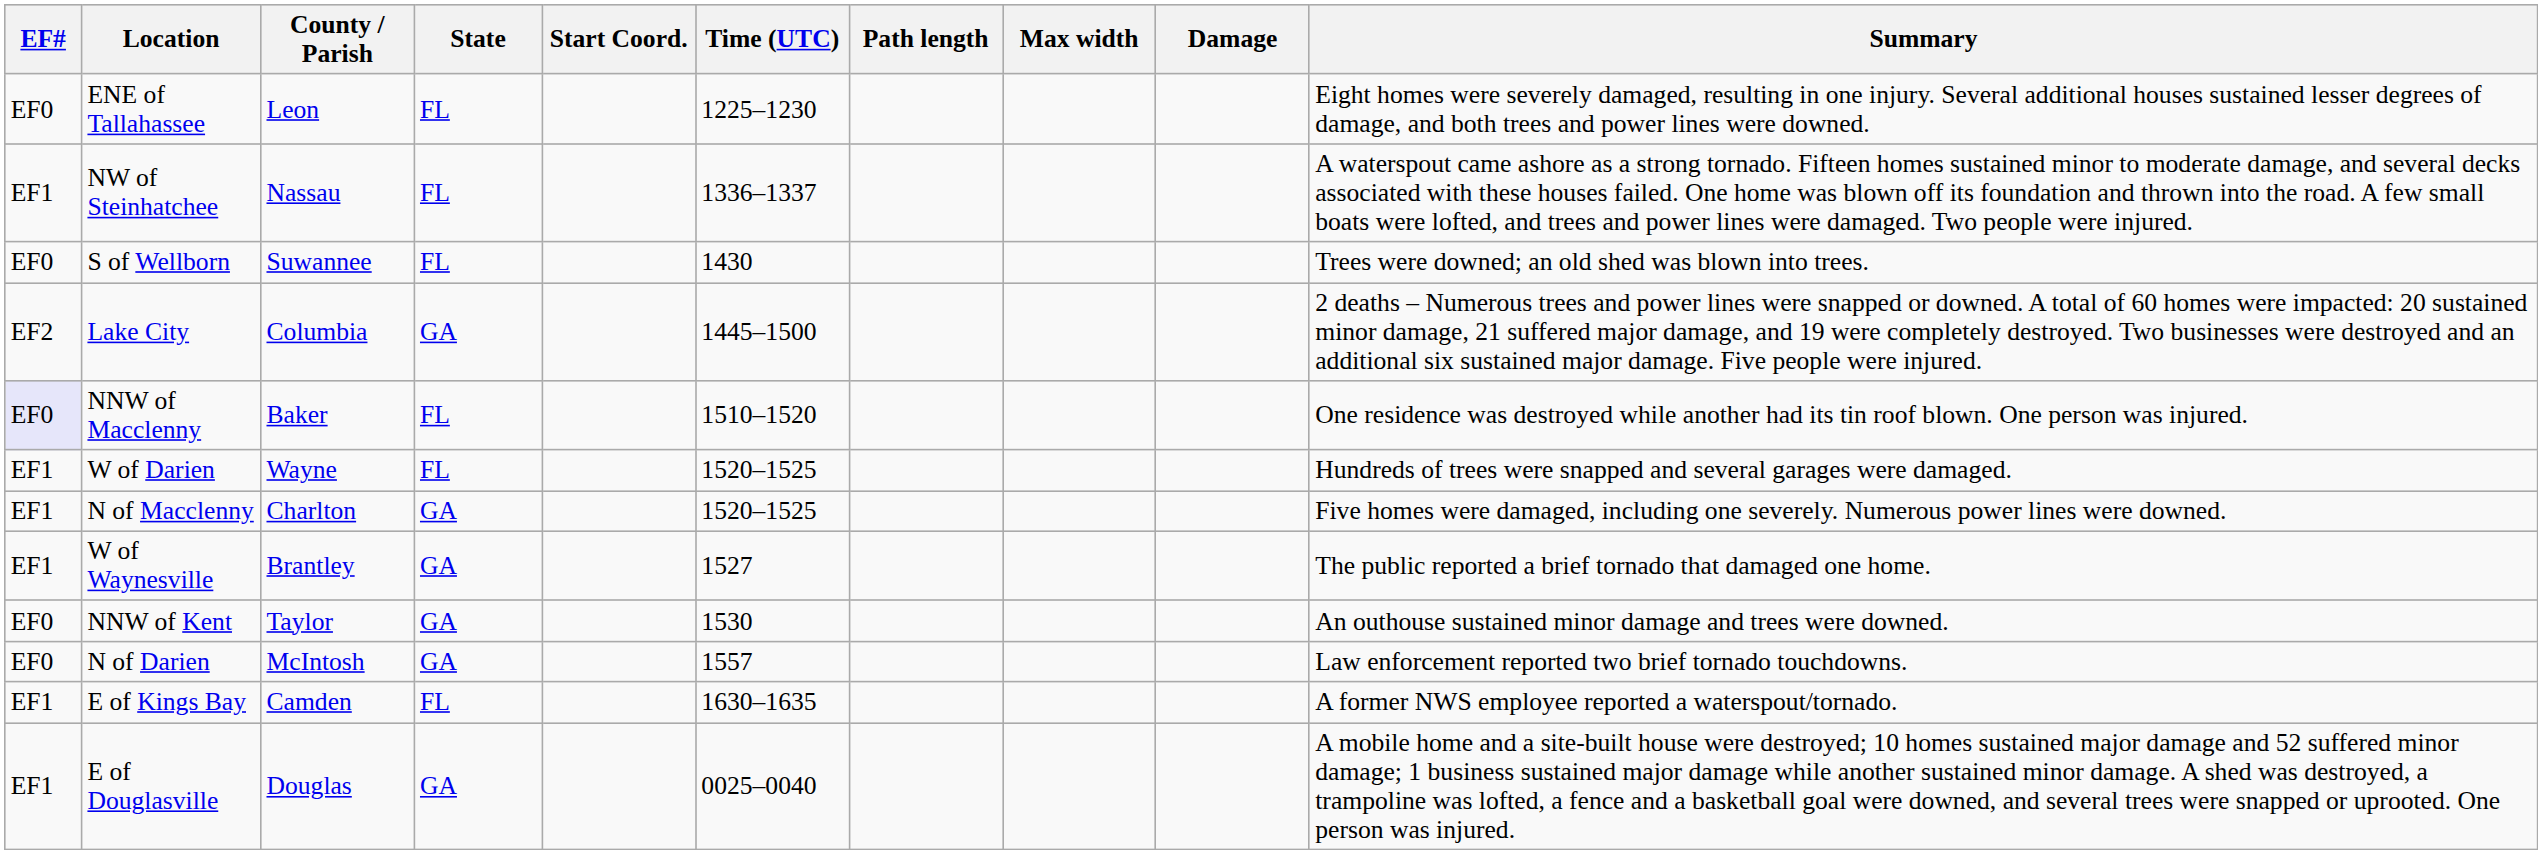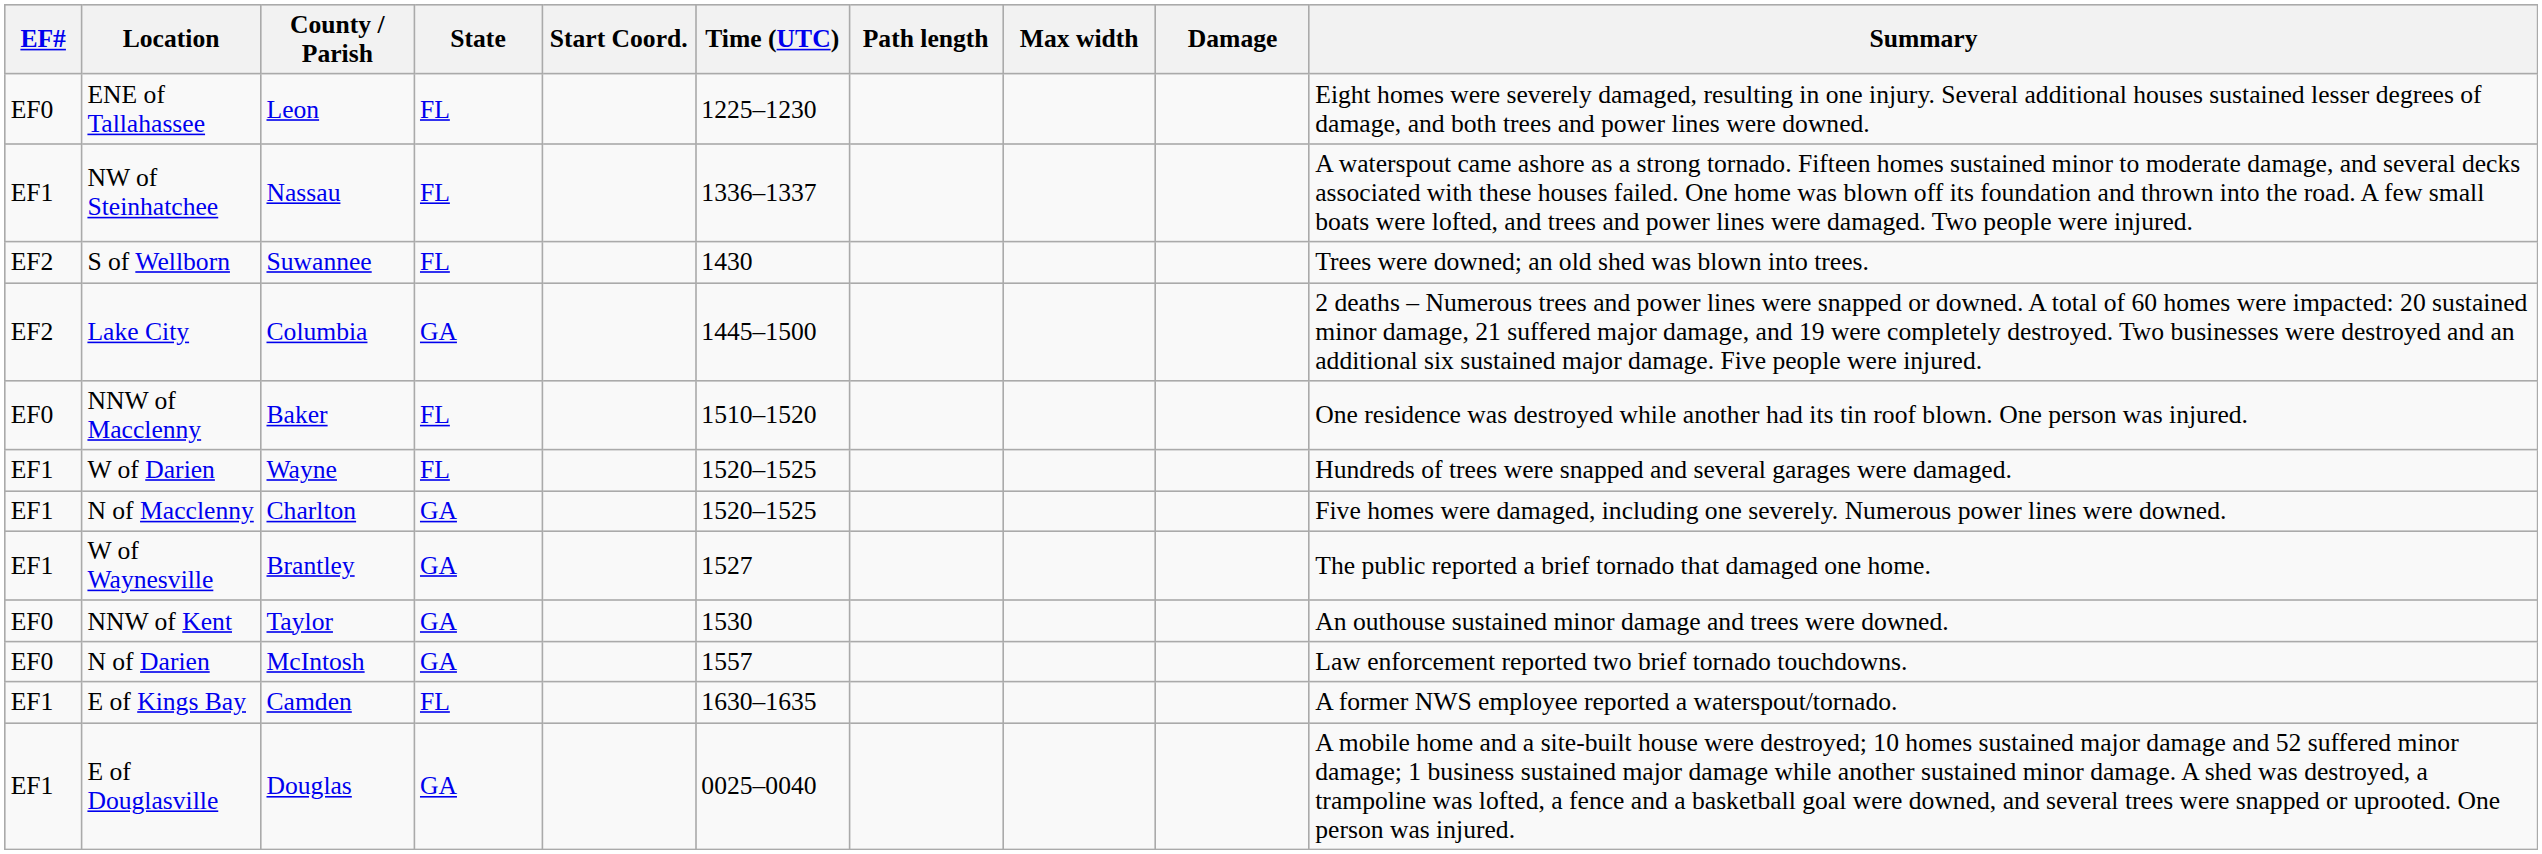S of Wellborn | EF#: EF0 -> EF2
NNW of Macclenny | EF#: lavender background -> no background
